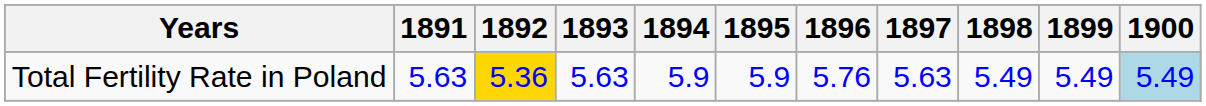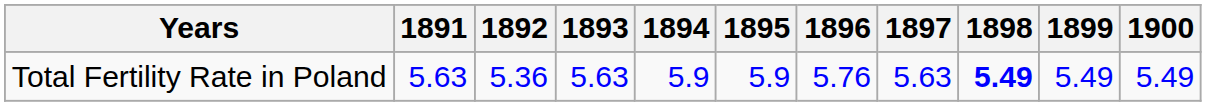row 2 | 1892: gold background -> no background
row 2 | 1898: normal -> bold
row 2 | 1900: lightblue background -> no background
